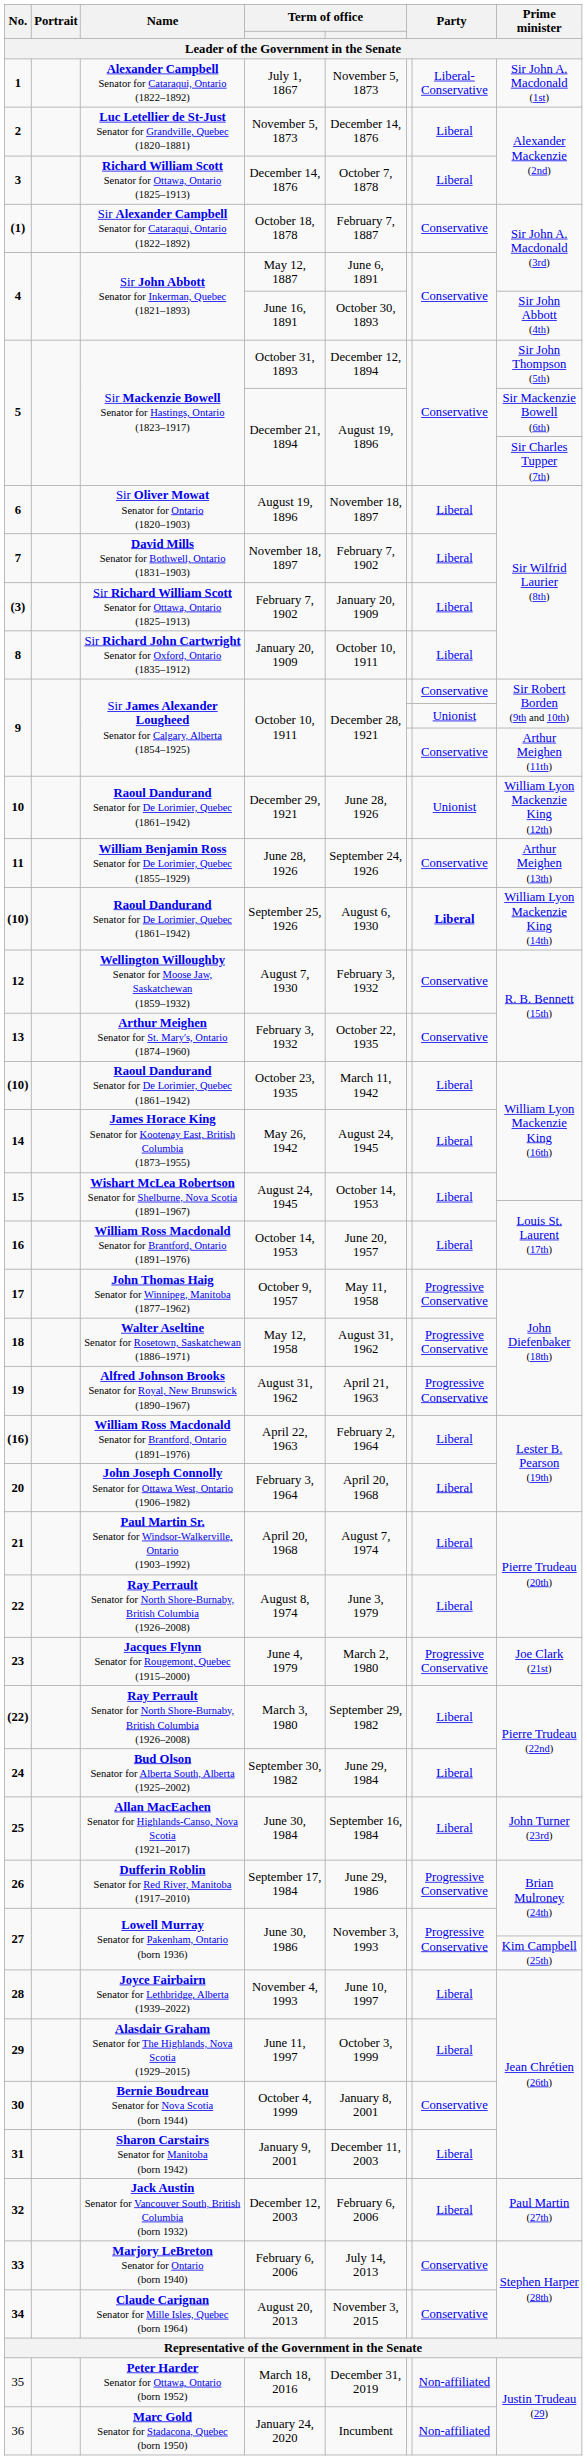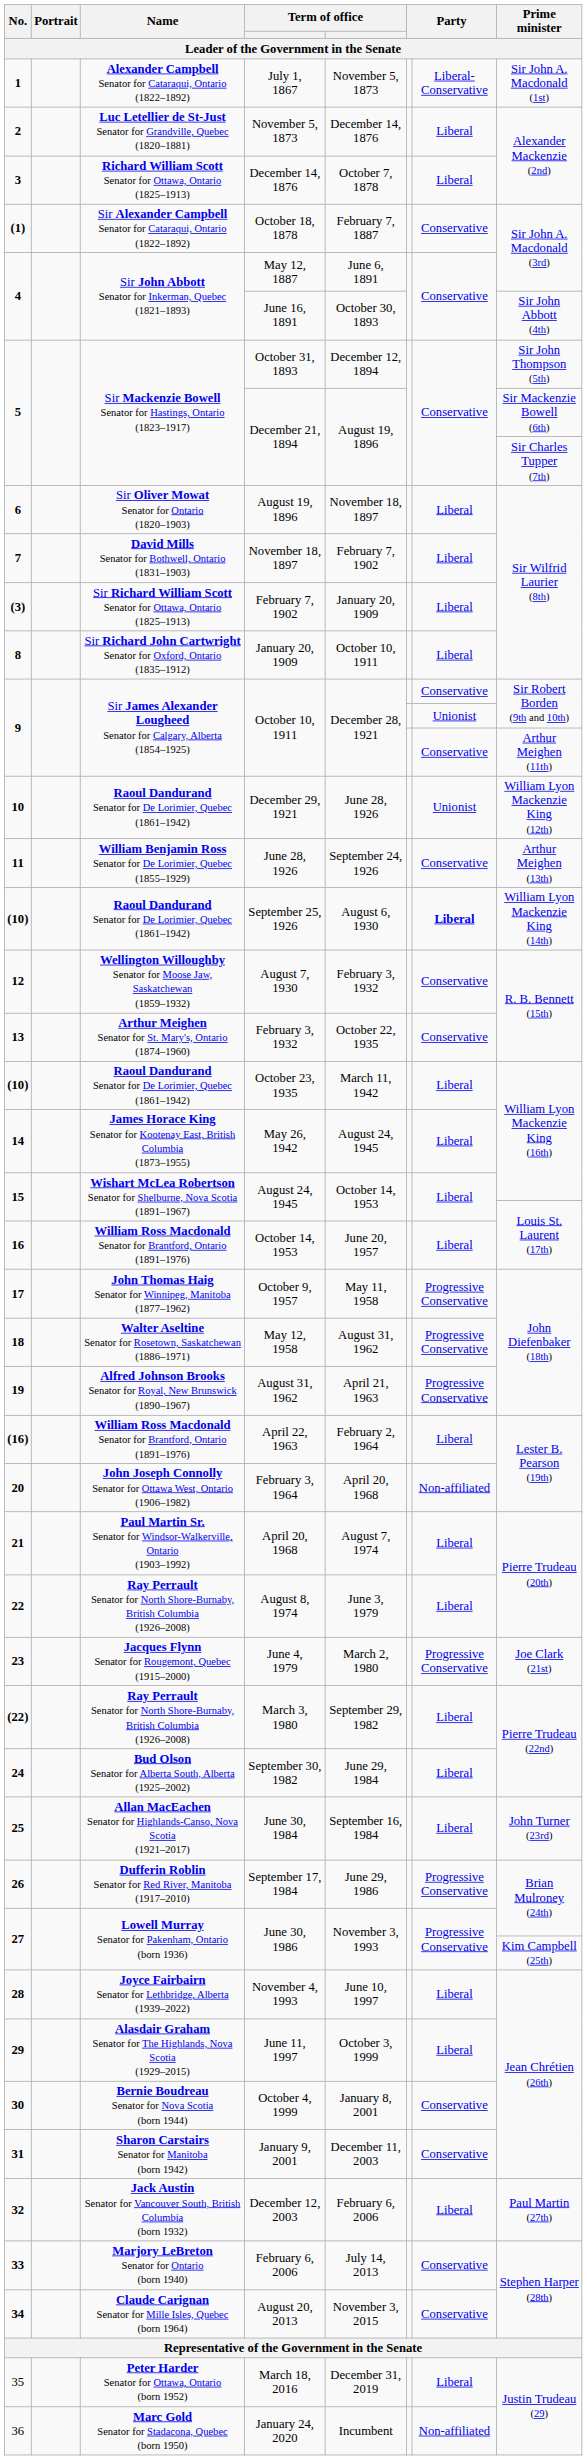February 3, 1964 | column 7: Liberal -> Non-affiliated
January 9, 2001 | column 7: Liberal -> Conservative
March 18, 2016 | column 7: Non-affiliated -> Liberal
